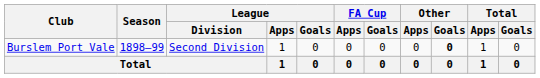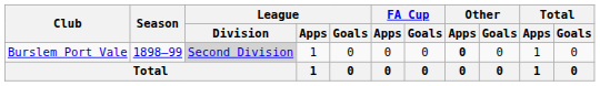Burslem Port Vale | League / Division: no background -> lightgrey background
Burslem Port Vale | Other / Apps: normal -> bold
Burslem Port Vale | Other / Goals: bold -> normal
